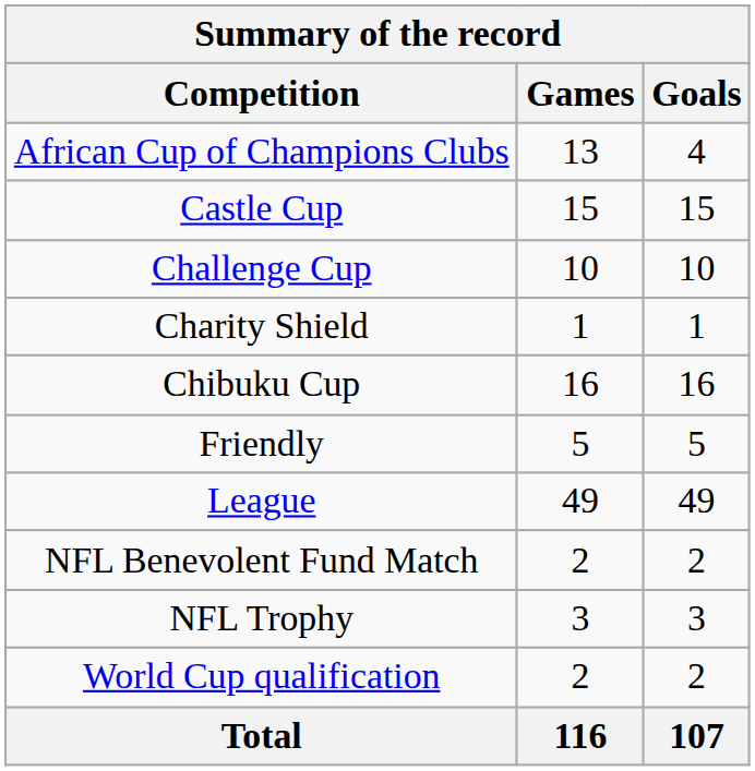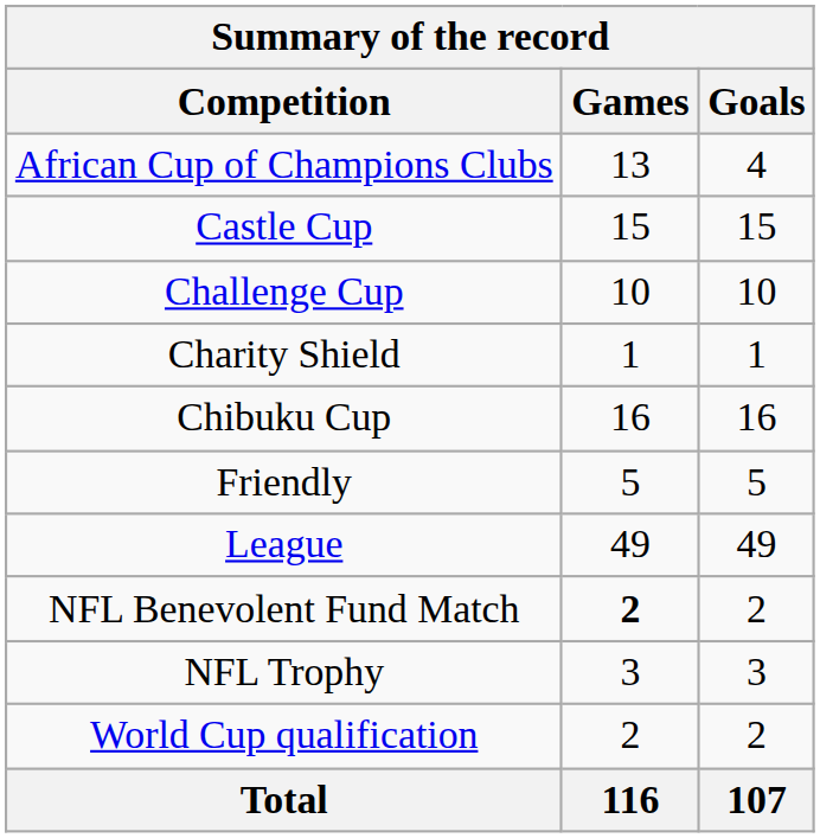NFL Benevolent Fund Match | Games: normal -> bold
